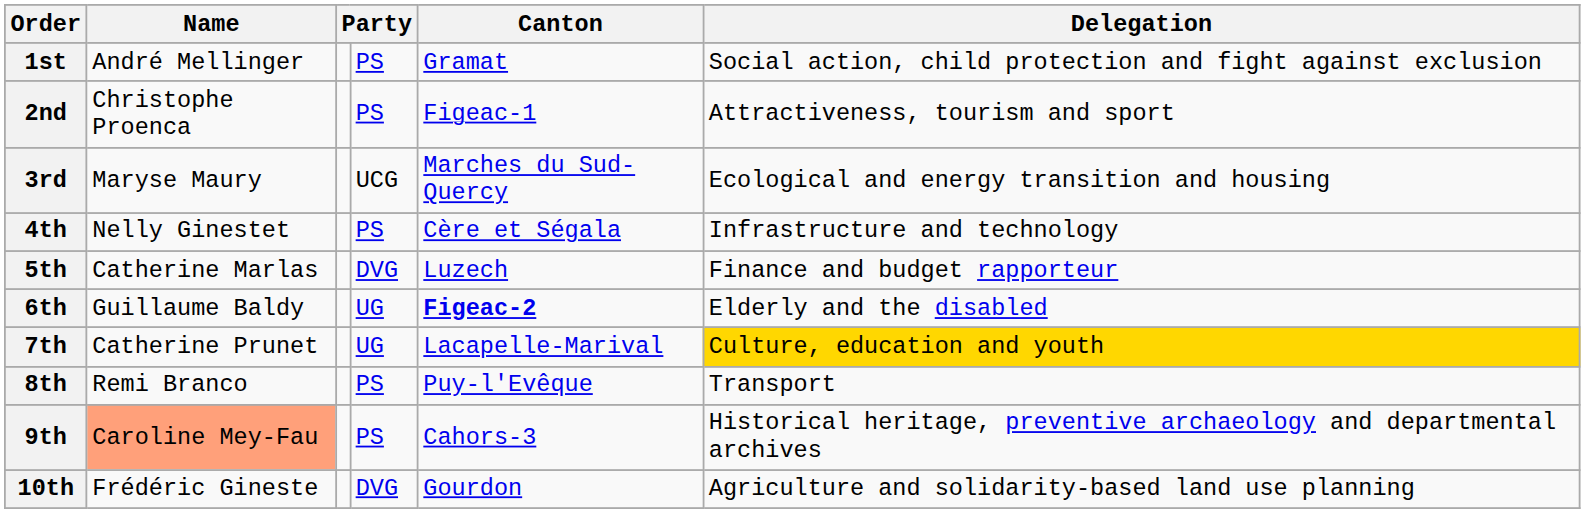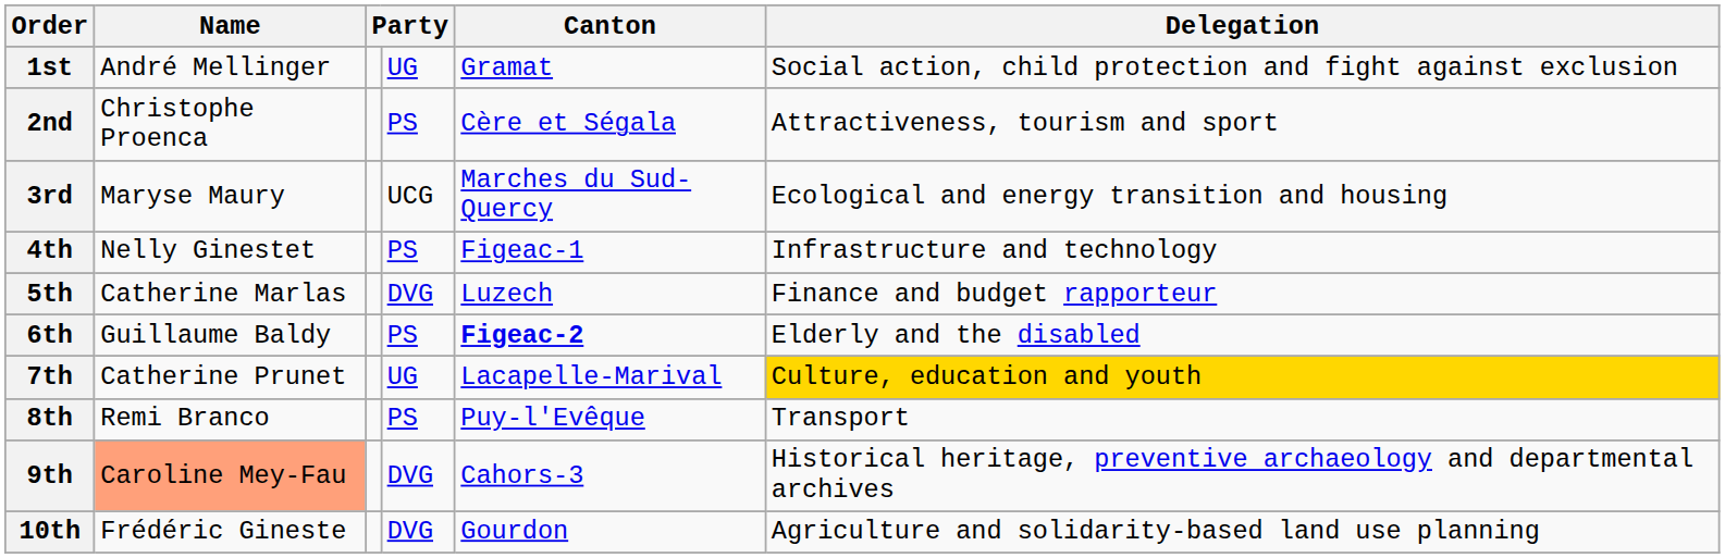1st | column 4: PS -> UG
2nd | Canton: Figeac-1 -> Cère et Ségala
4th | Canton: Cère et Ségala -> Figeac-1
6th | column 4: UG -> PS
9th | column 4: PS -> DVG
